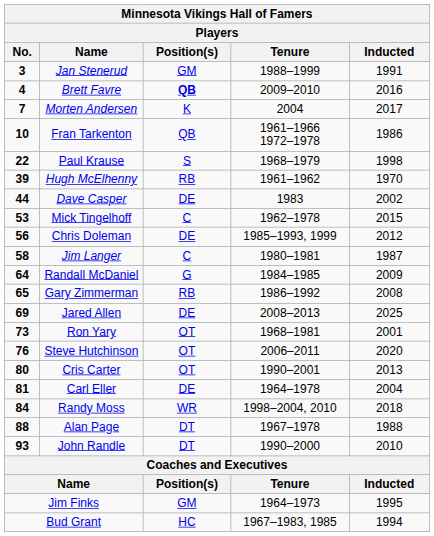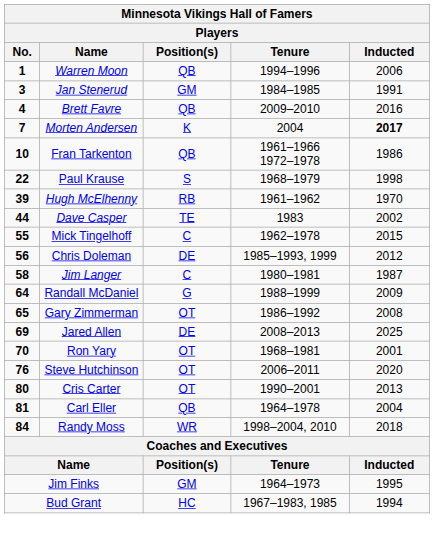+ row: 1 | Warren Moon | QB | 1994–1996 | 2006
Jan Stenerud | Tenure: 1988–1999 -> 1984–1985
Brett Favre | Position(s): bold -> normal
Morten Andersen | Inducted: normal -> bold
Dave Casper | Position(s): DE -> TE
Mick Tingelhoff | No.: 53 -> 55
Randall McDaniel | Tenure: 1984–1985 -> 1988–1999
Gary Zimmerman | Position(s): RB -> OT
Ron Yary | No.: 73 -> 70
Carl Eller | Position(s): DE -> QB
- row: 88 | Alan Page | DT | 1967–1978 | 1988
- row: 93 | John Randle | DT | 1990–2000 | 2010
